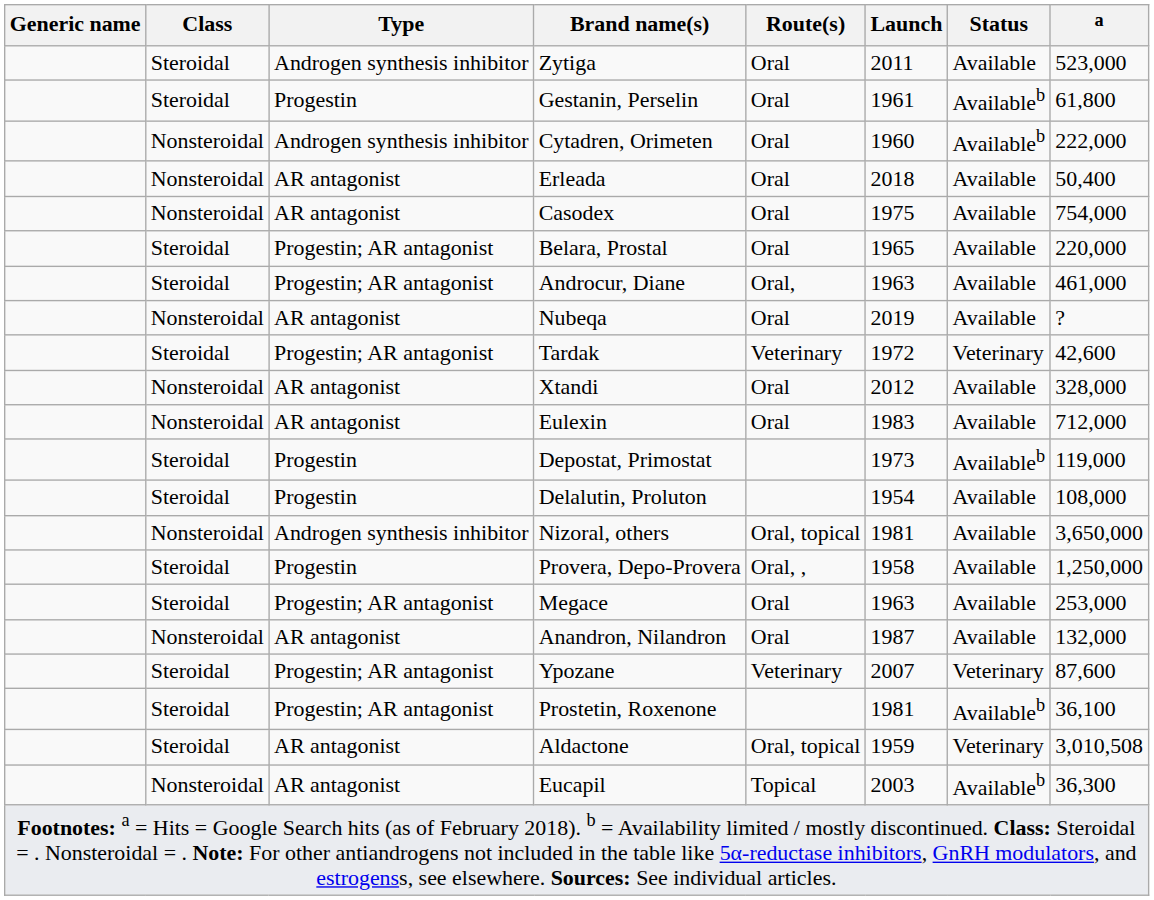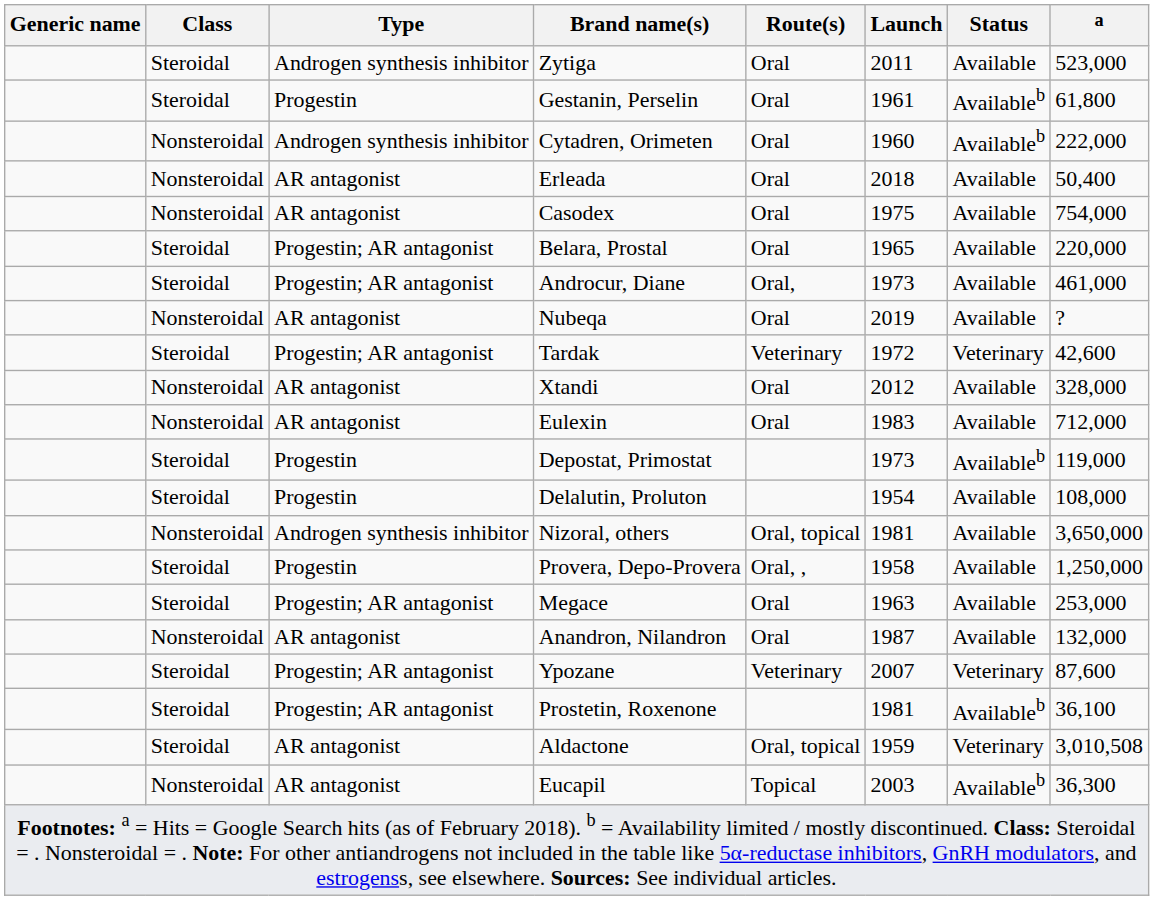Androcur, Diane | Launch: 1963 -> 1973
